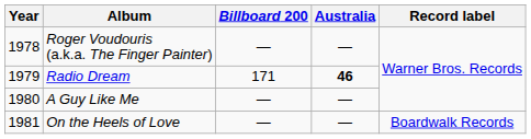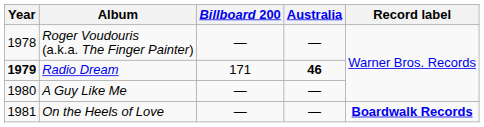Radio Dream | Year: normal -> bold
On the Heels of Love | Record label: normal -> bold
